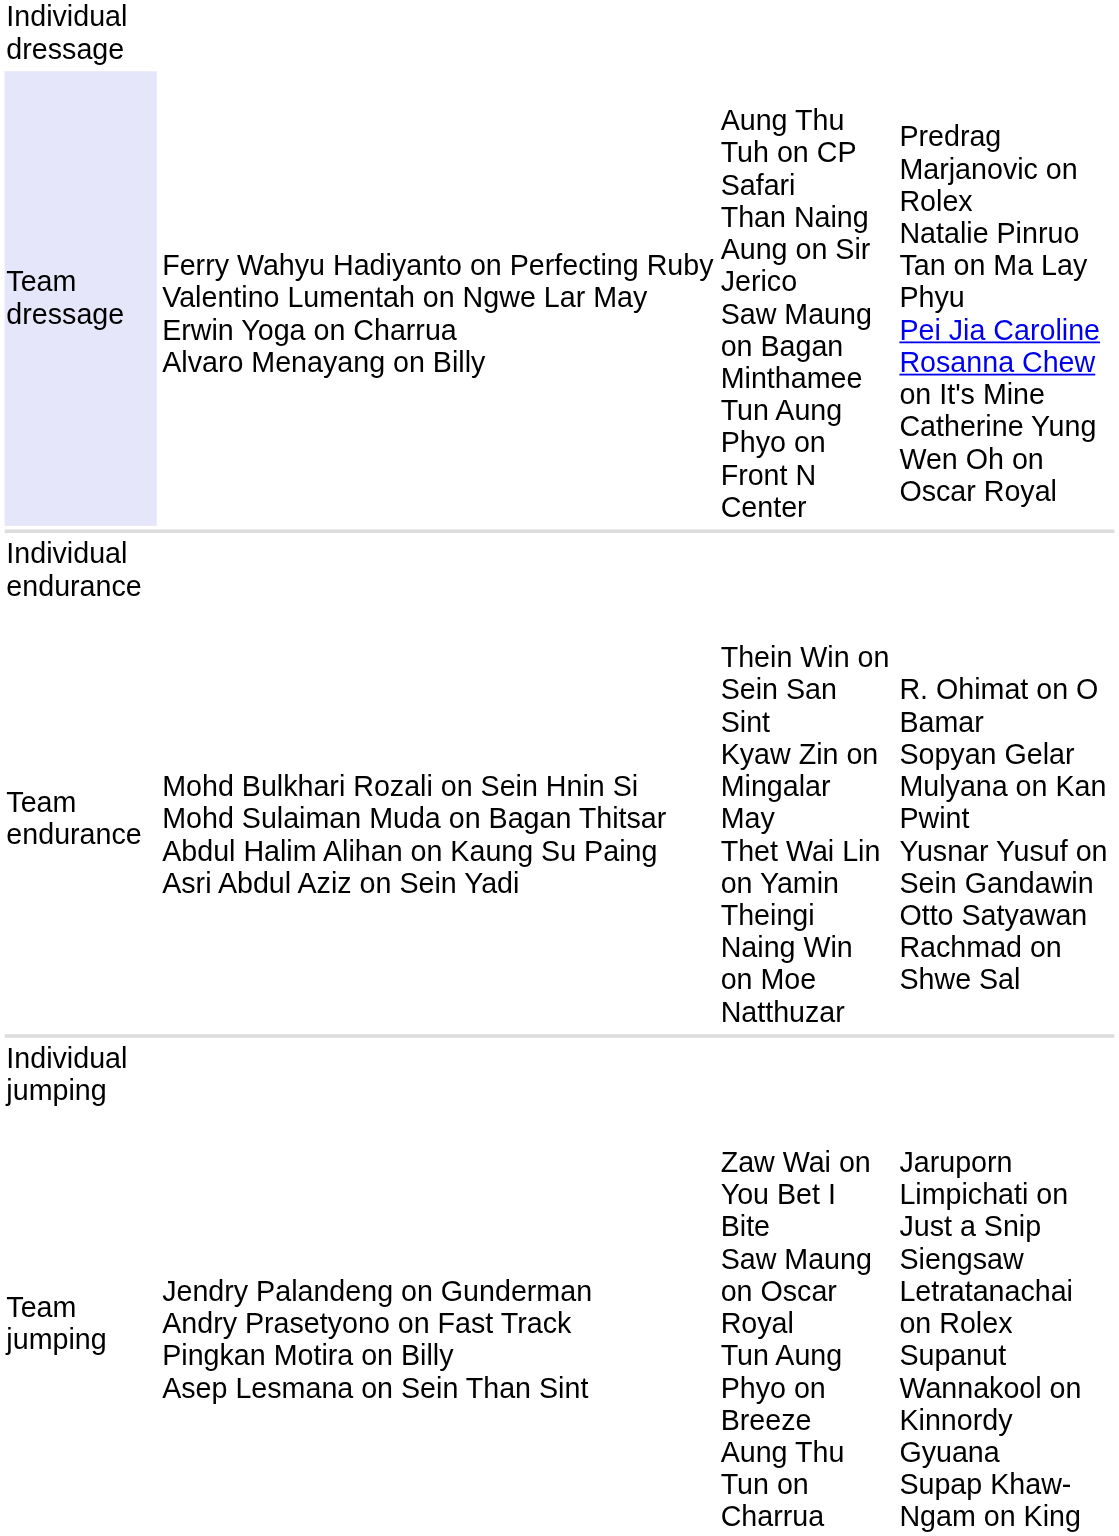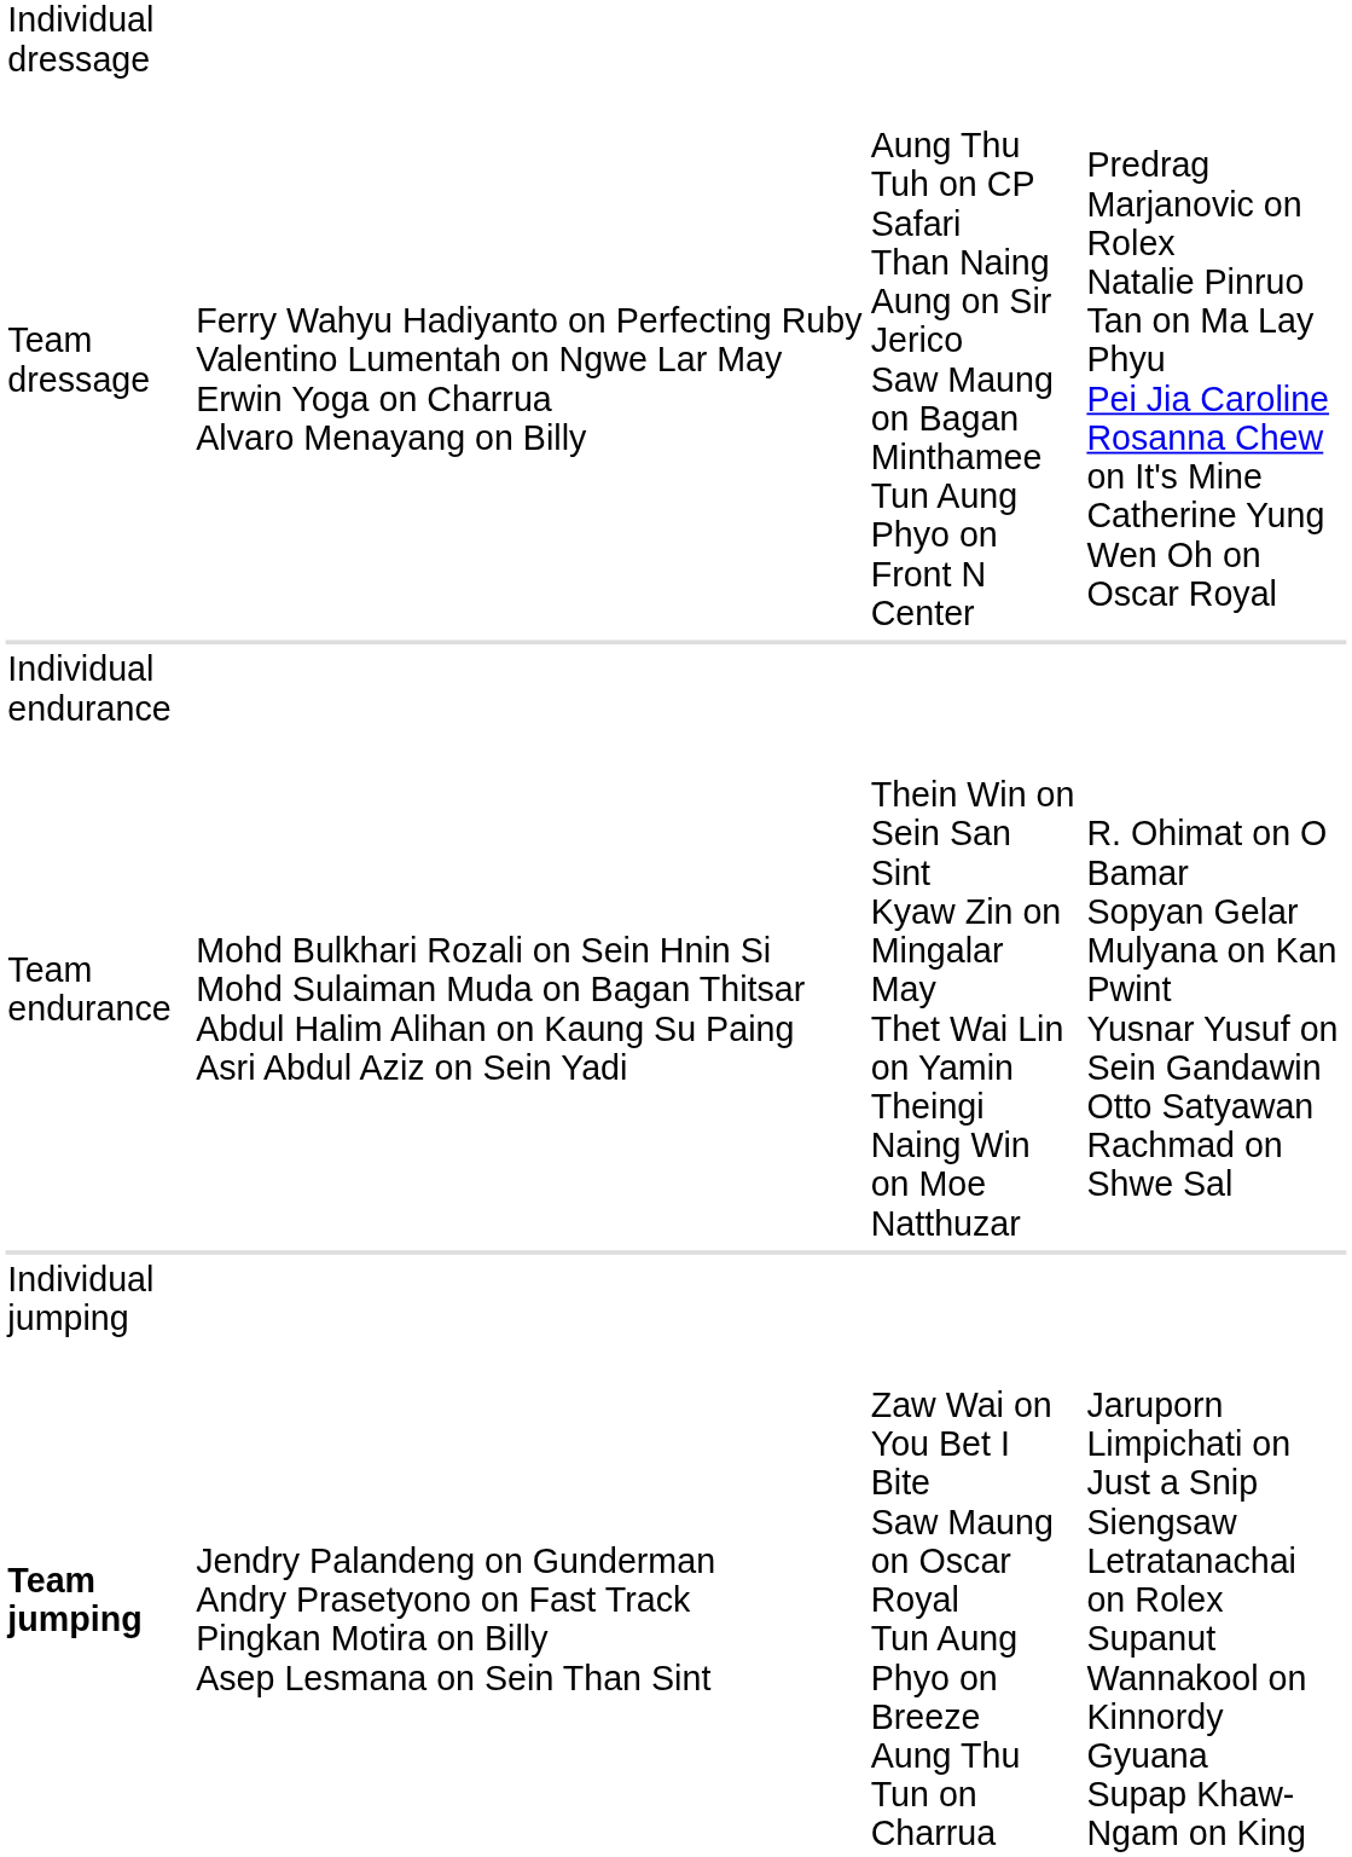Team dressage | column 1: lavender background -> no background
Team jumping | column 1: normal -> bold
